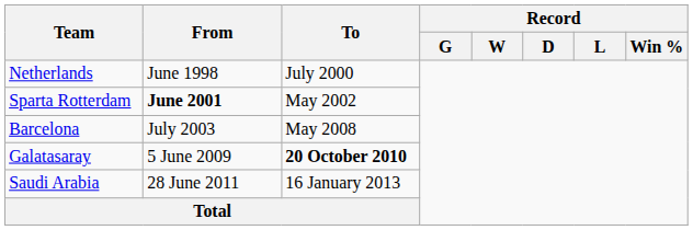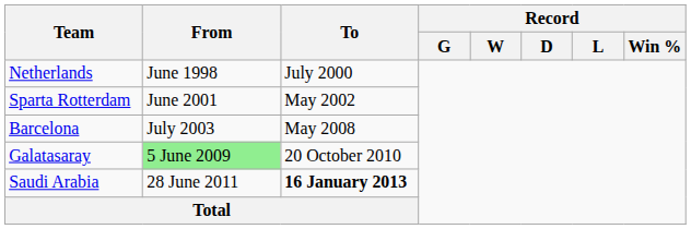Sparta Rotterdam | From: bold -> normal
Galatasaray | From: no background -> lightgreen background
Galatasaray | To: bold -> normal
Saudi Arabia | To: normal -> bold
